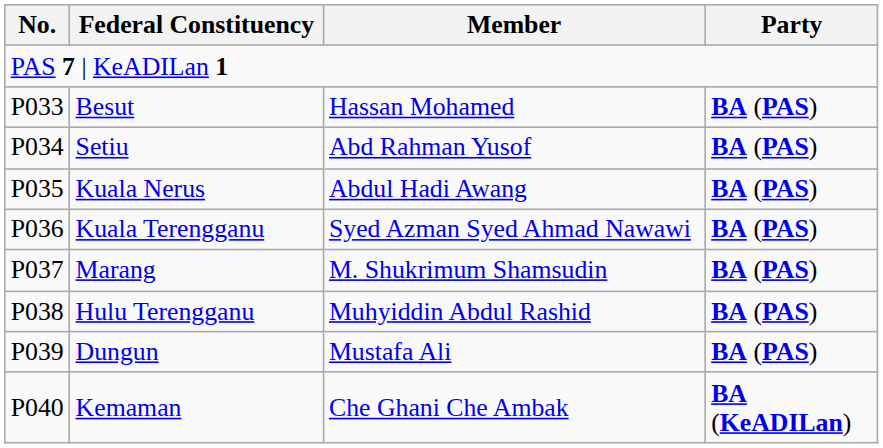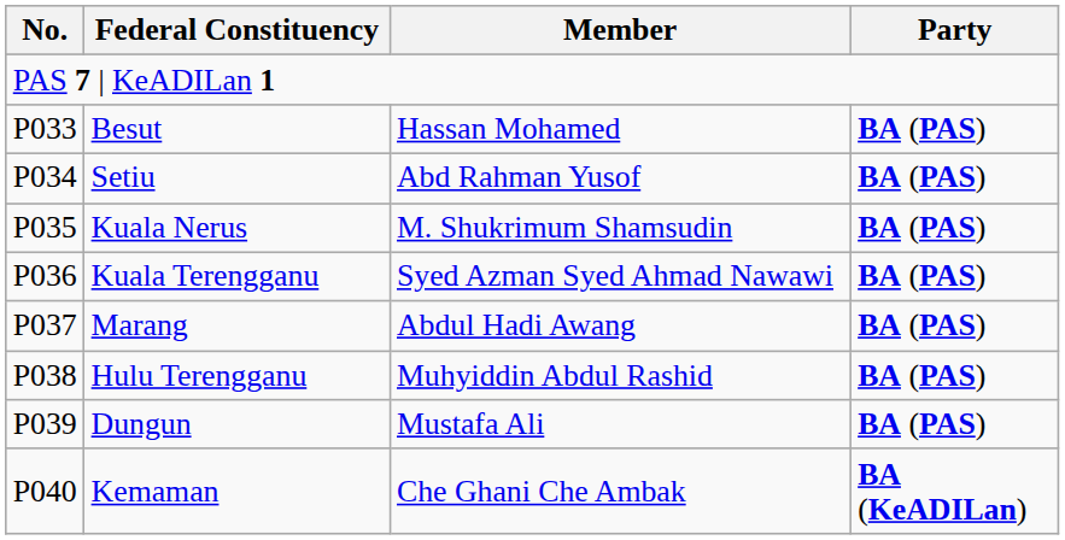Kuala Nerus | Member: Abdul Hadi Awang -> M. Shukrimum Shamsudin
Marang | Member: M. Shukrimum Shamsudin -> Abdul Hadi Awang
